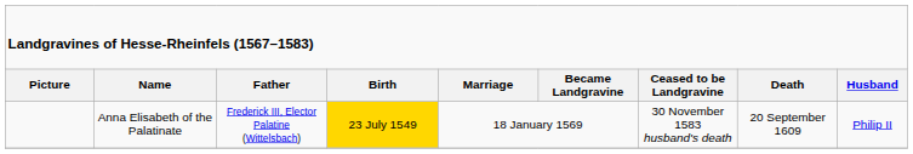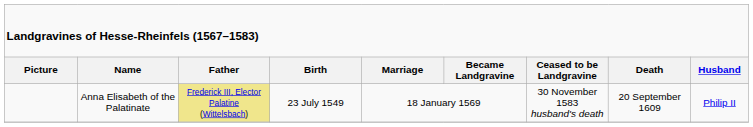Anna Elisabeth of the Palatinate | column 3: no background -> khaki background
Anna Elisabeth of the Palatinate | column 4: gold background -> no background
